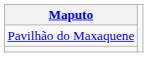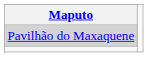Pavilhão do Maxaquene | Maputo: no background -> lightgrey background
